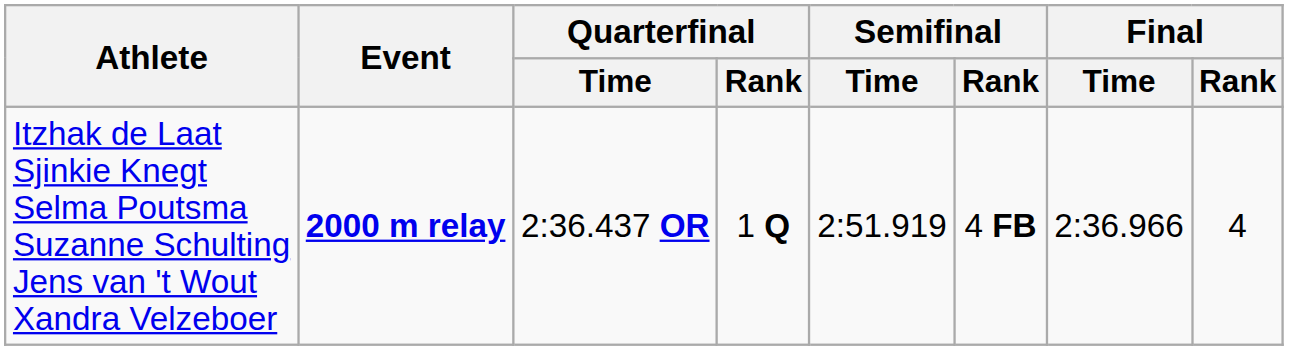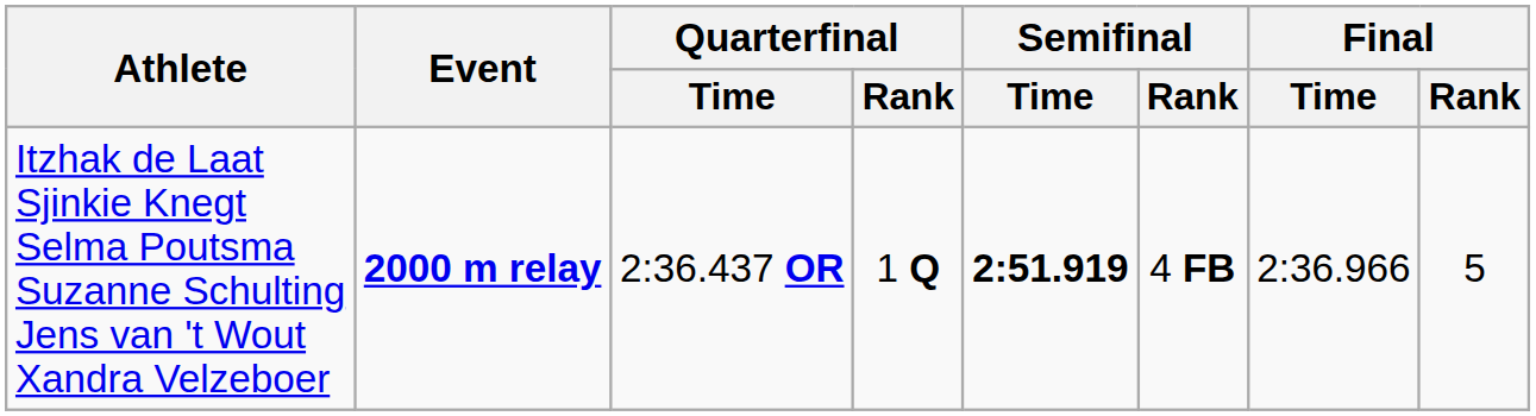row 3 | Semifinal / Time: normal -> bold
row 3 | Final / Rank: 4 -> 5
